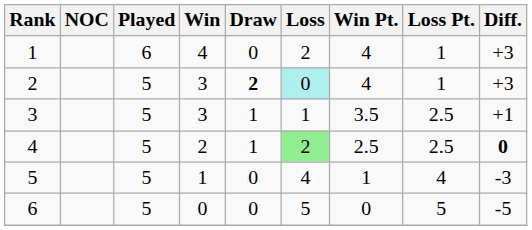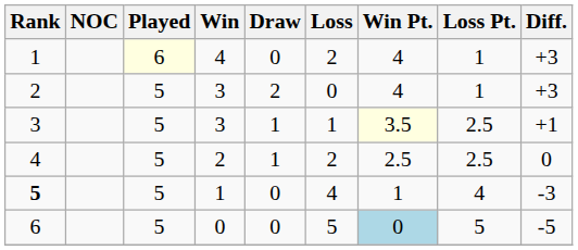row 2 | Played: no background -> lightyellow background
row 3 | Draw: bold -> normal
row 3 | Loss: paleturquoise background -> no background
row 4 | Win Pt.: no background -> lightyellow background
row 5 | Loss: lightgreen background -> no background
row 5 | Diff.: bold -> normal
row 6 | Rank: normal -> bold
row 7 | Win Pt.: no background -> lightblue background
